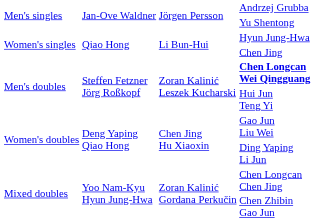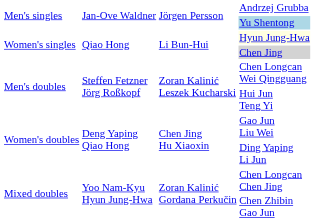Yu Shentong | column 4: no background -> lightblue background
Hyun Jung-Hwa | column 4: no background -> lightyellow background
Chen Jing | column 4: no background -> lightgrey background
Chen Longcan Wei Qingguang | column 4: bold -> normal
